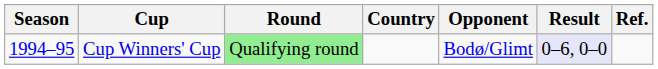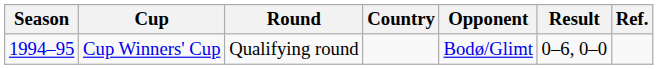Cup Winners' Cup | Round: lightgreen background -> no background
Cup Winners' Cup | Result: lavender background -> no background
